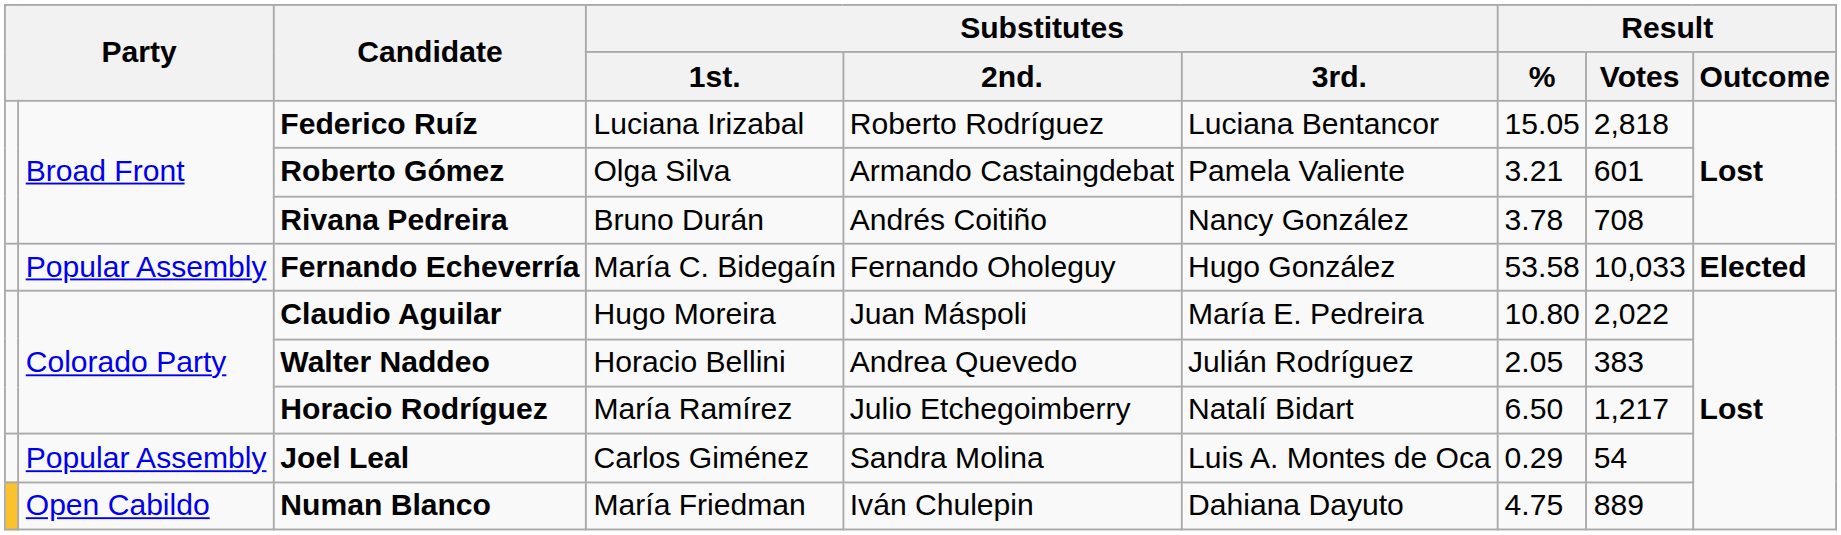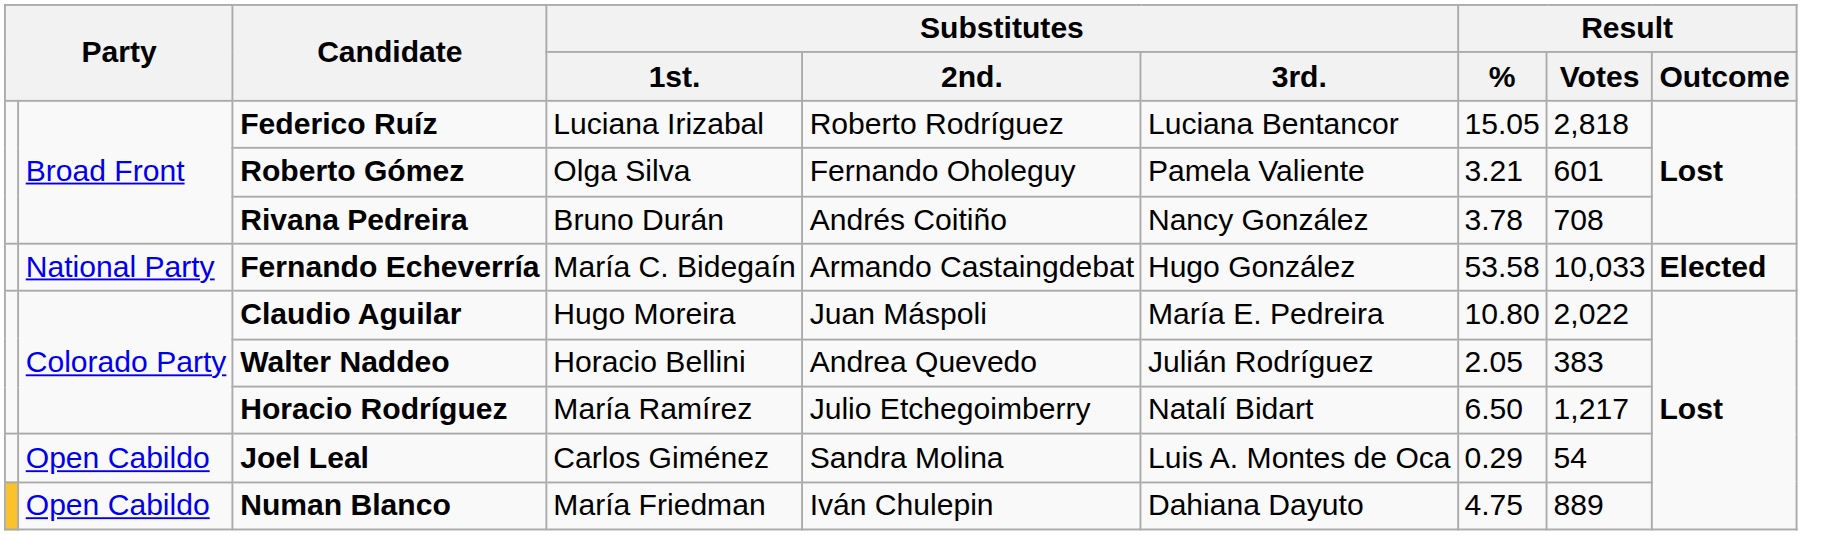Roberto Gómez | Substitutes / 2nd.: Armando Castaingdebat -> Fernando Oholeguy
Fernando Echeverría | column 2: Popular Assembly -> National Party
Fernando Echeverría | Substitutes / 2nd.: Fernando Oholeguy -> Armando Castaingdebat
Joel Leal | column 2: Popular Assembly -> Open Cabildo
